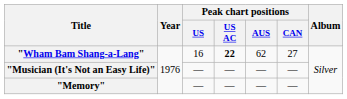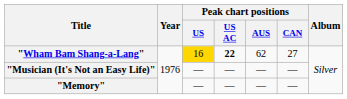"Wham Bam Shang-a-Lang" | Peak chart positions / US: no background -> gold background
